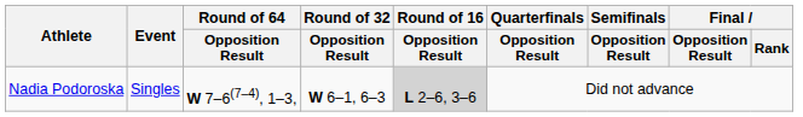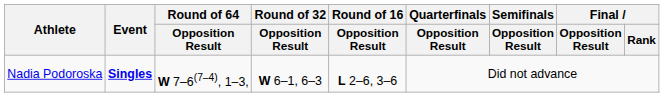Nadia Podoroska | Event: normal -> bold
Nadia Podoroska | Round of 16 / Opposition Result: lightgrey background -> no background
